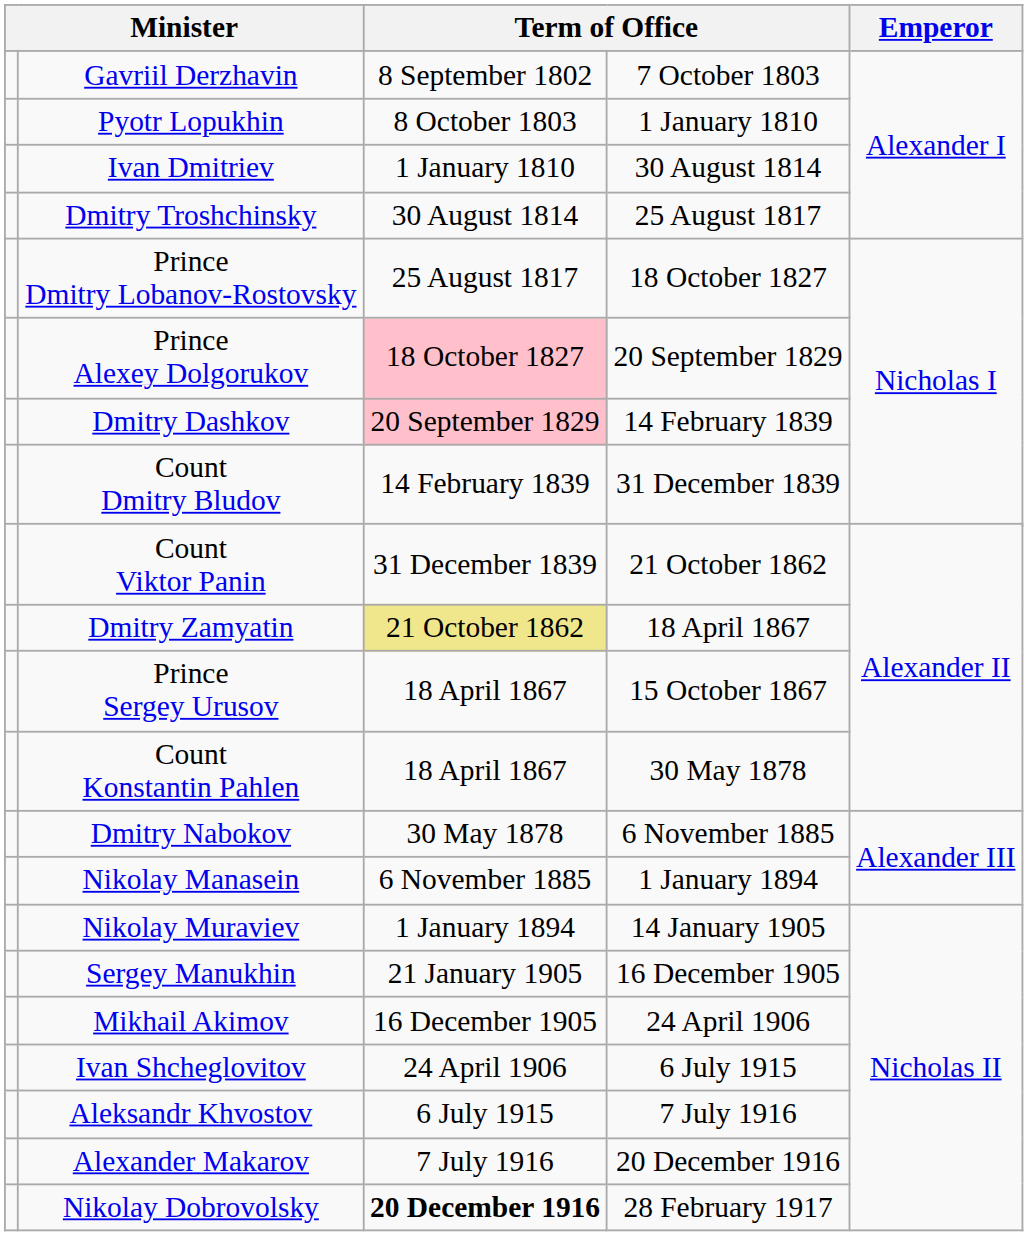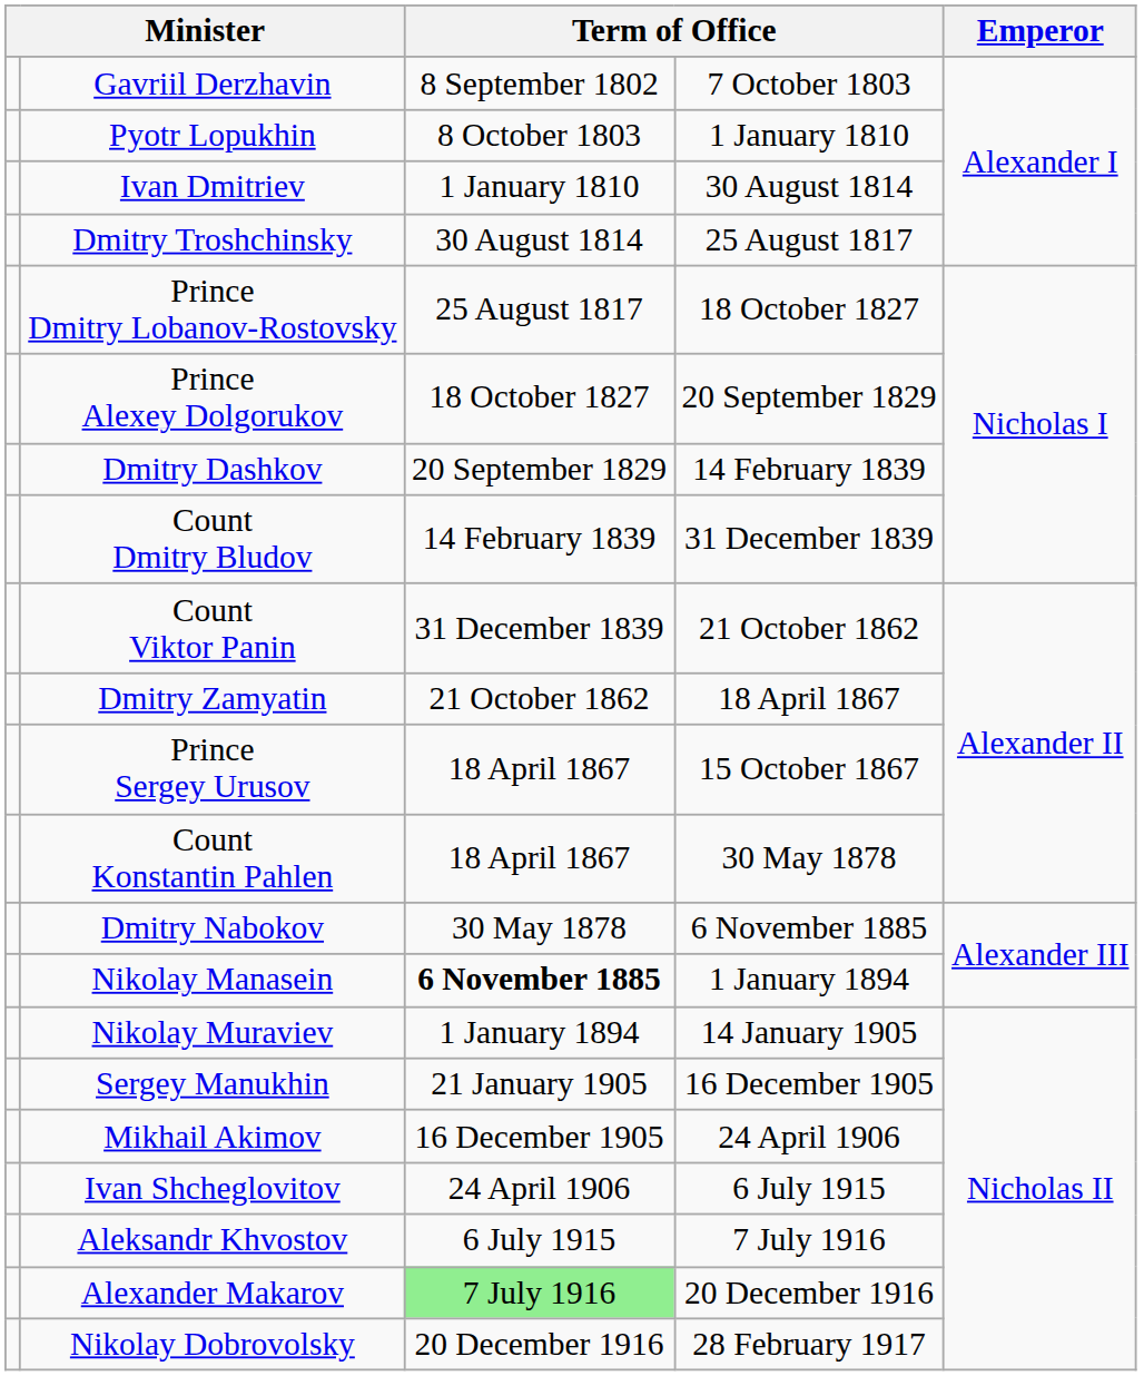Prince Alexey Dolgorukov | column 3: pink background -> no background
Dmitry Dashkov | column 3: pink background -> no background
Dmitry Zamyatin | column 3: khaki background -> no background
Nikolay Manasein | column 3: normal -> bold
Alexander Makarov | column 3: no background -> lightgreen background
Nikolay Dobrovolsky | column 3: bold -> normal
